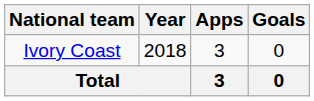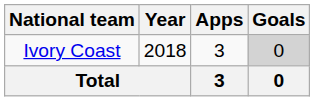Ivory Coast | Goals: no background -> lightgrey background
